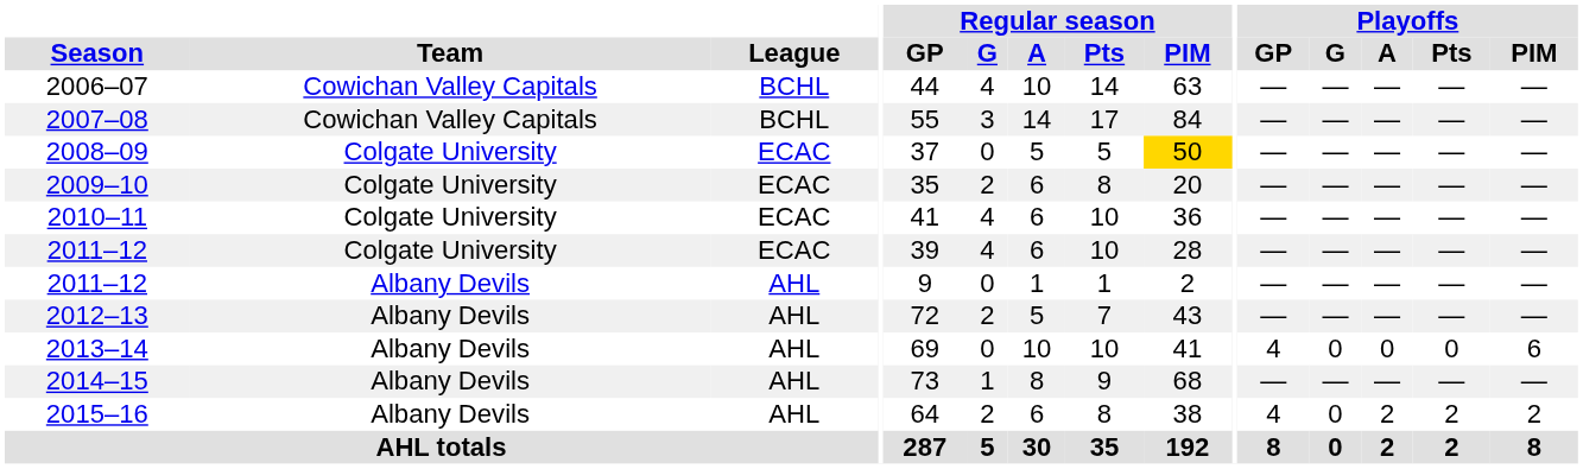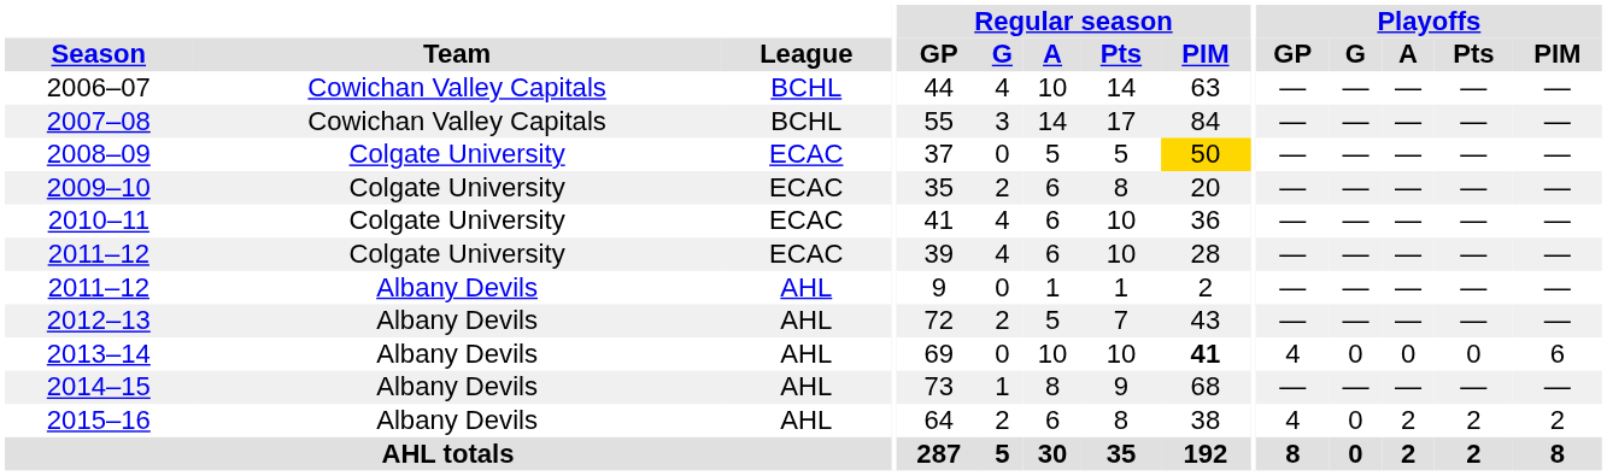2013–14 | Regular season / PIM: normal -> bold
